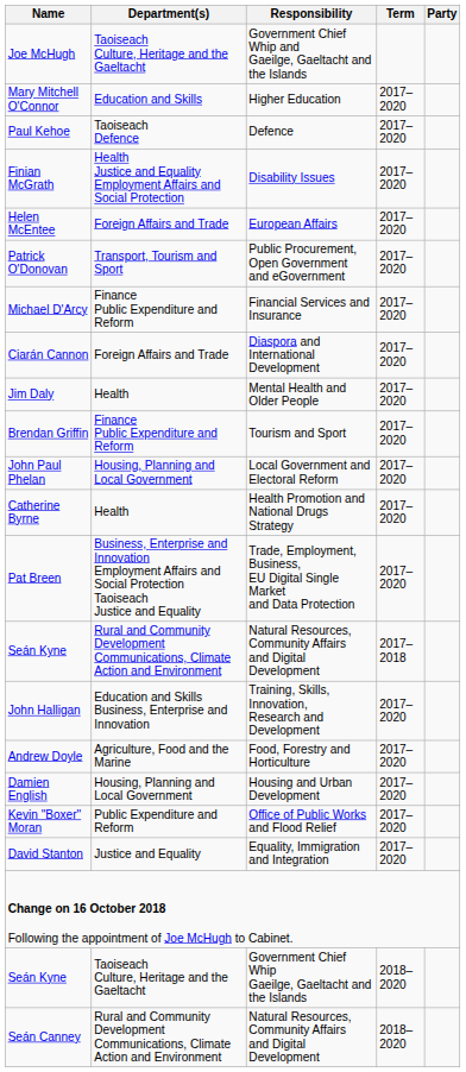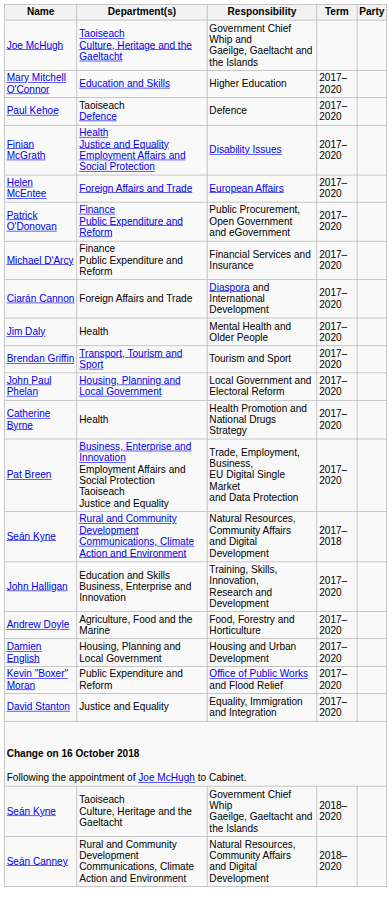Patrick O'Donovan | Department(s): Transport, Tourism and Sport -> Finance Public Expenditure and Reform
Brendan Griffin | Department(s): Finance Public Expenditure and Reform -> Transport, Tourism and Sport
